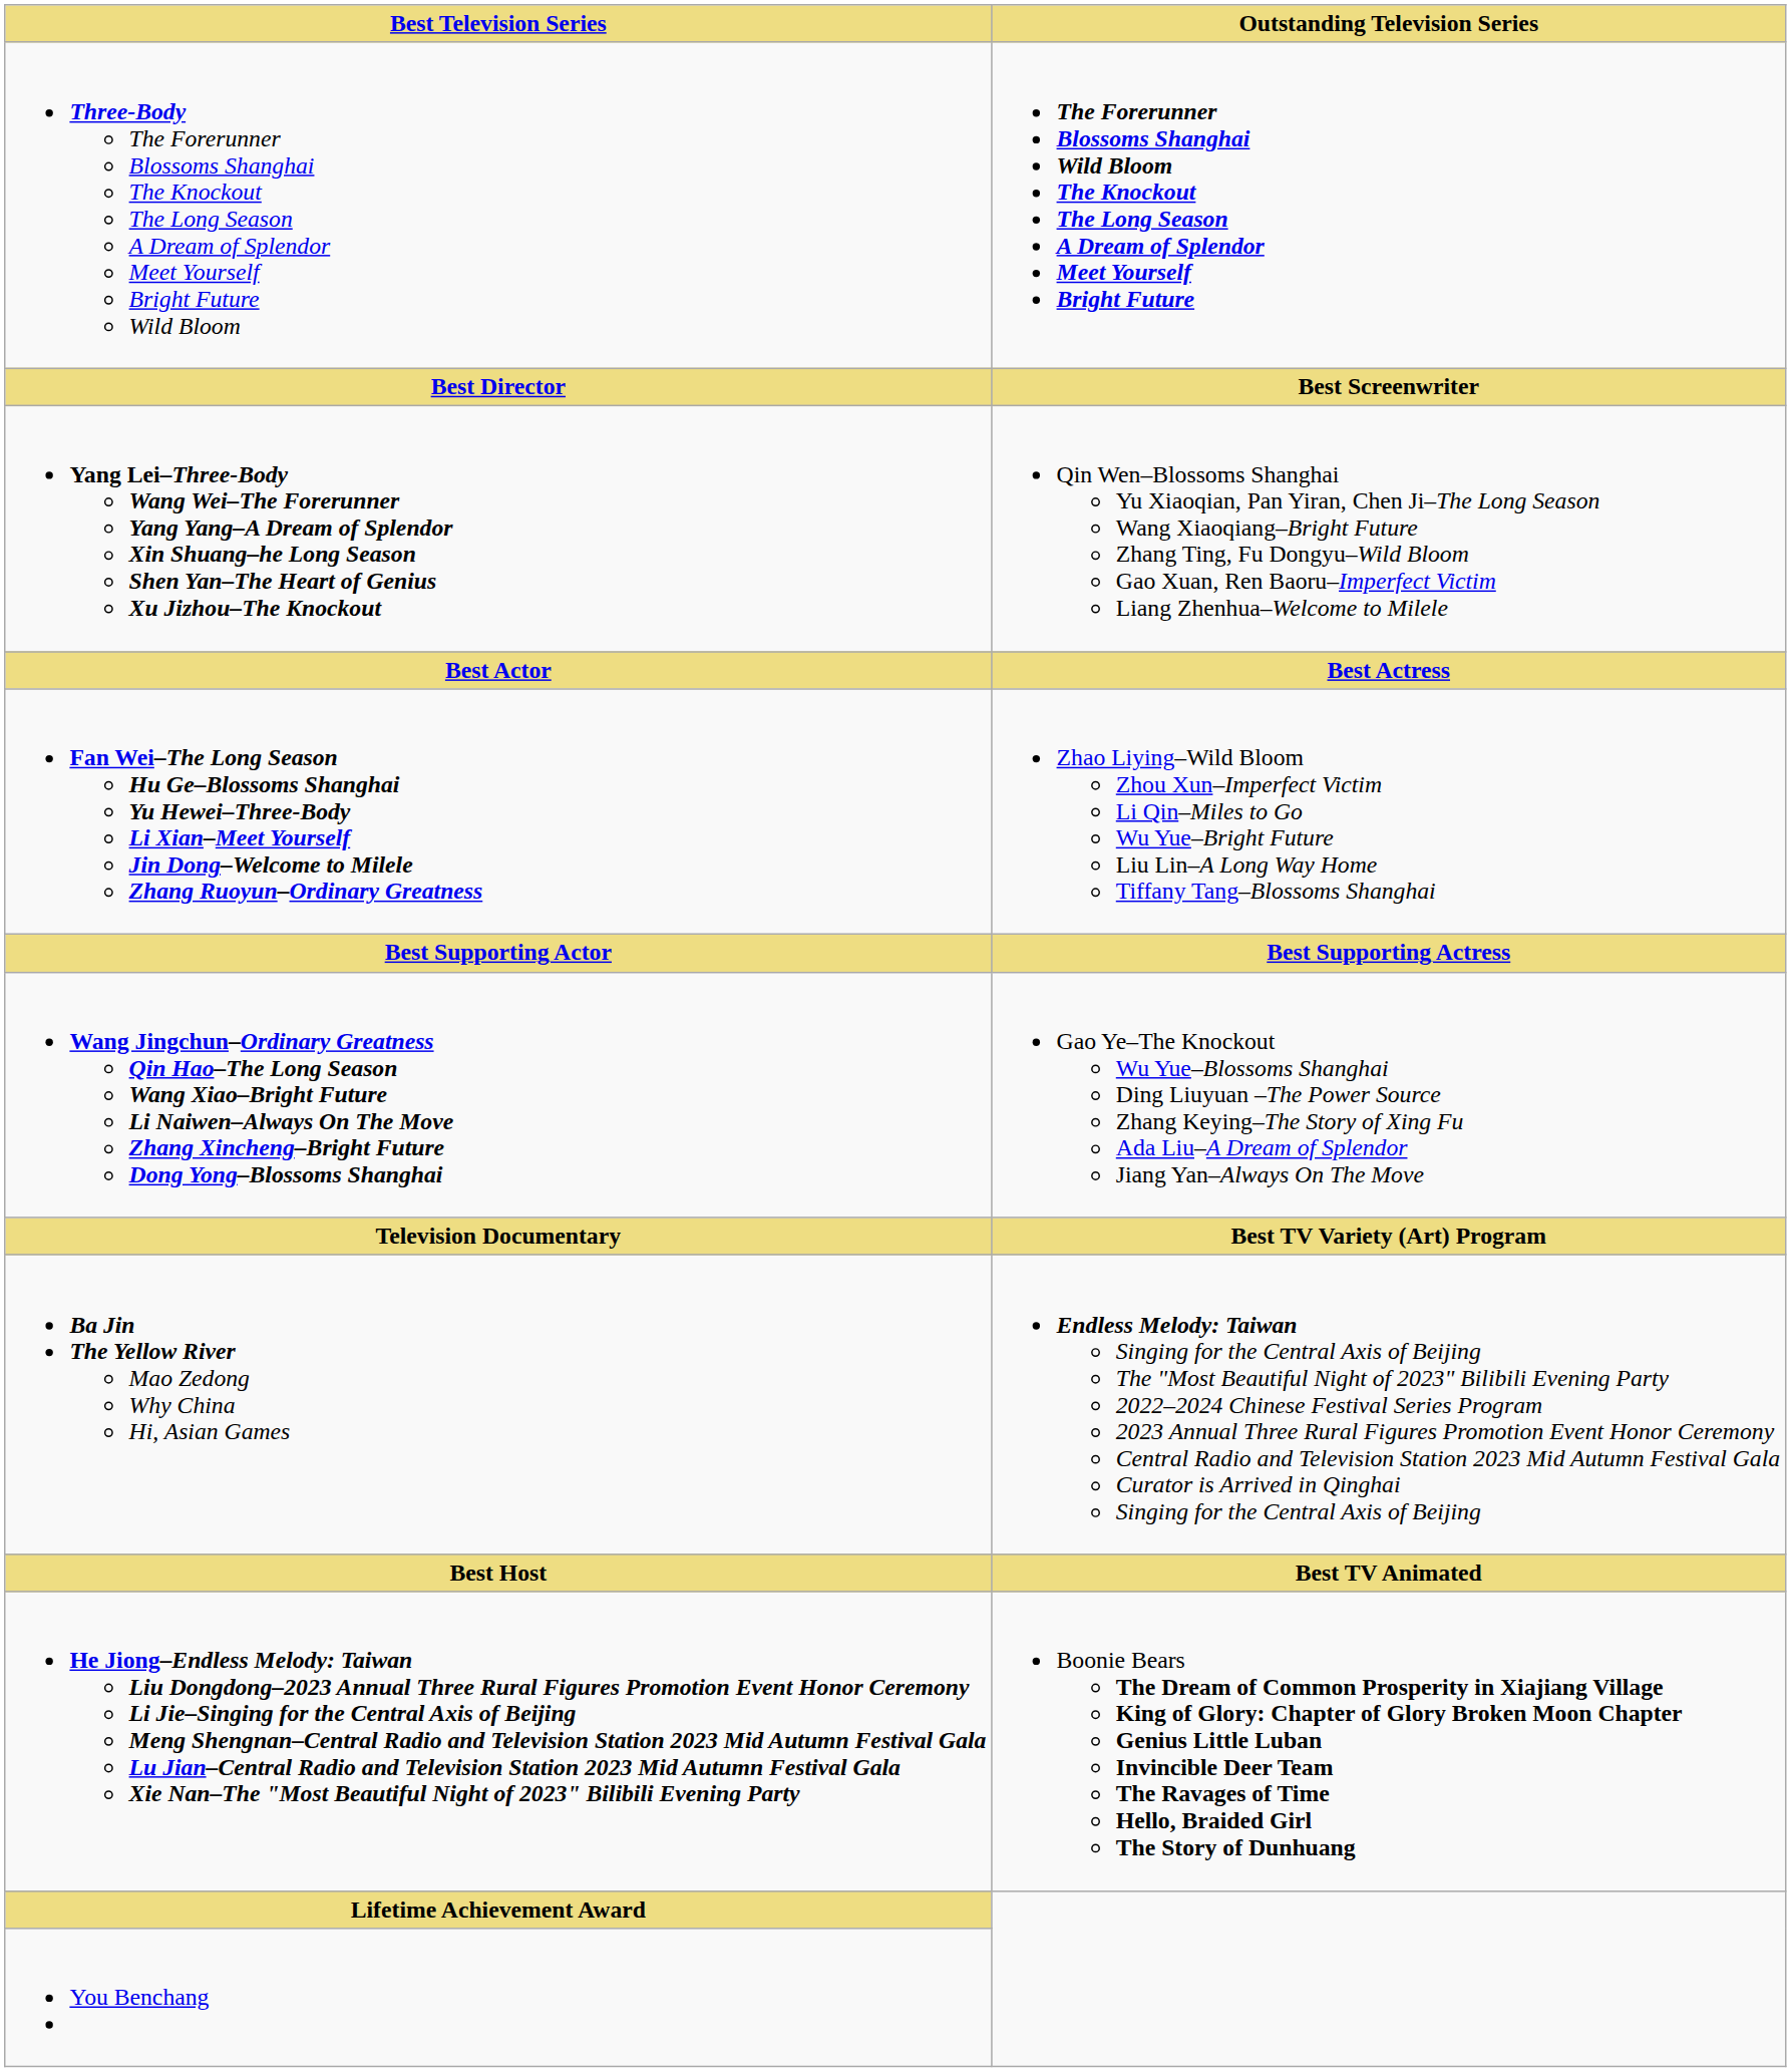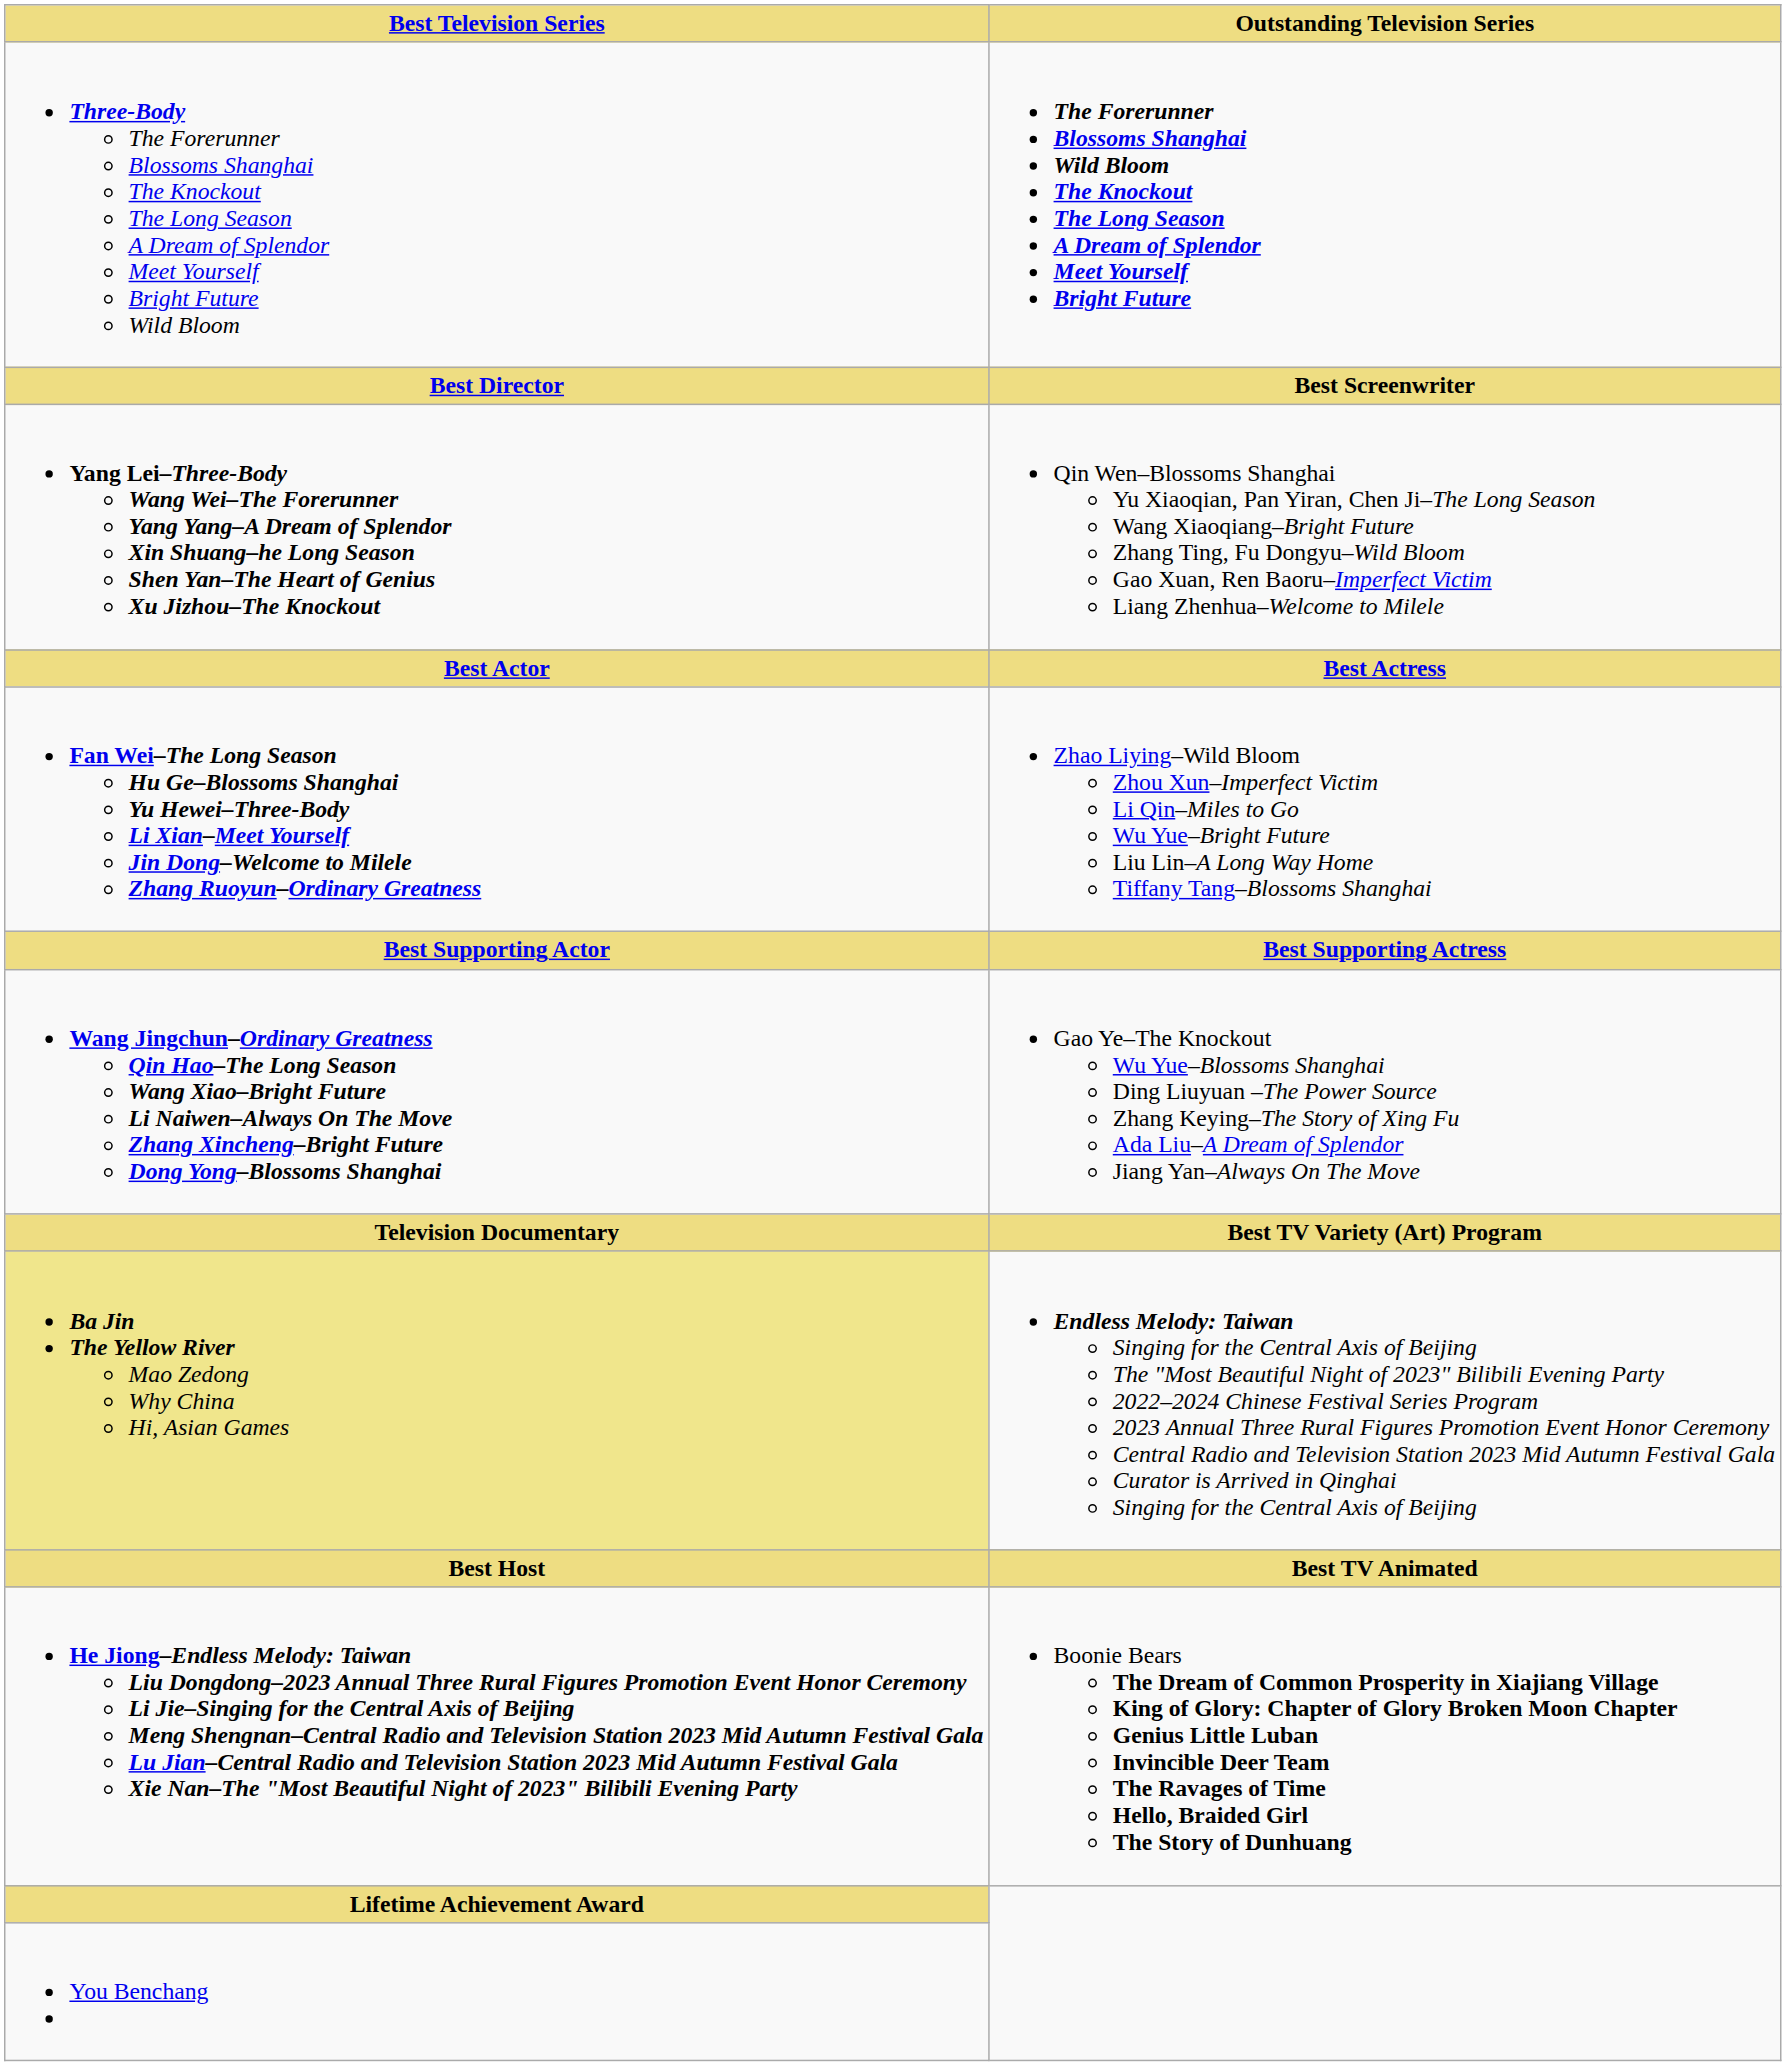Ba Jin The Yellow River Mao Zedong Why China Hi, Asian Games | Best Television Series: no background -> khaki background
